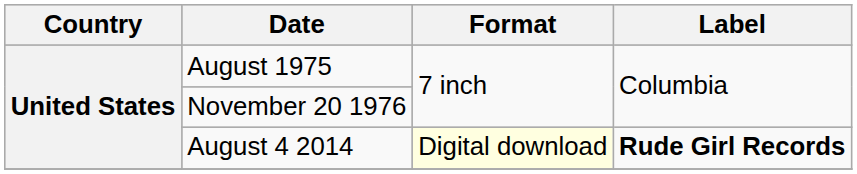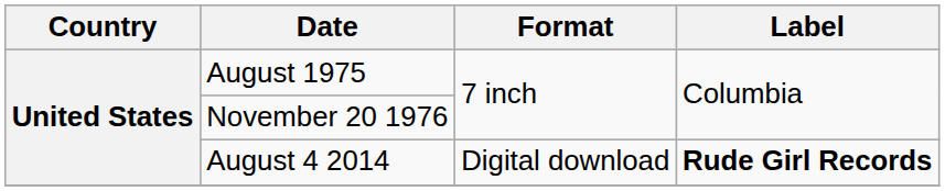August 4 2014 | Format: lightyellow background -> no background
